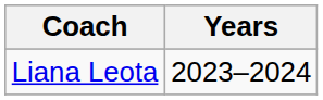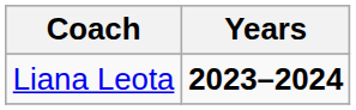Liana Leota | Years: normal -> bold
